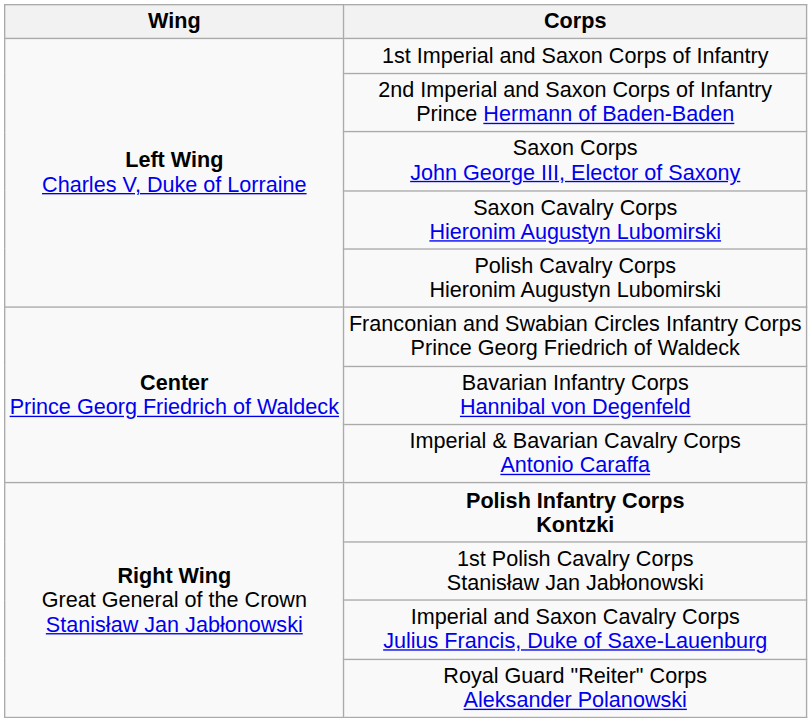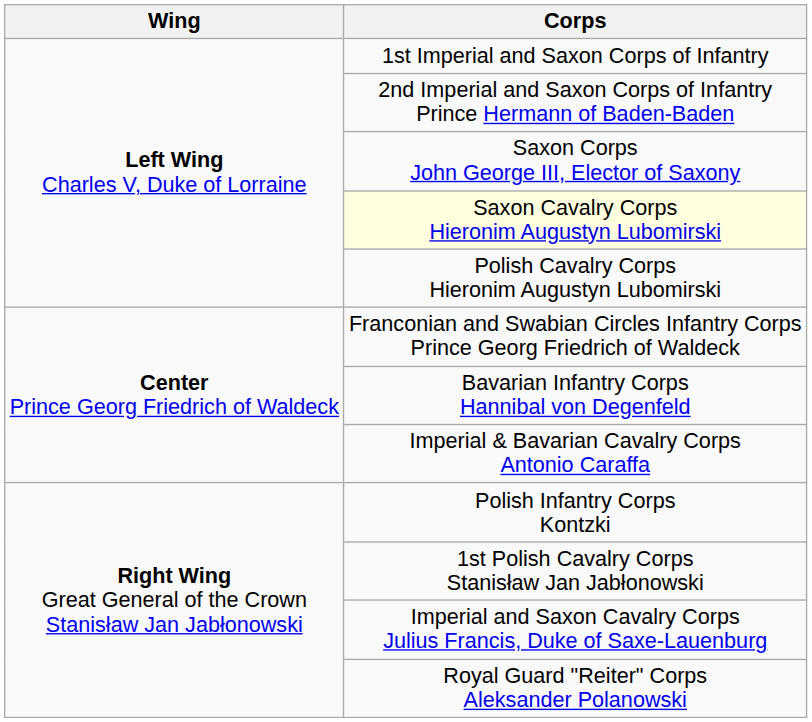Saxon Cavalry Corps Hieronim Augustyn Lubomirski | Corps: no background -> lightyellow background
Polish Infantry Corps Kontzki | Corps: bold -> normal
